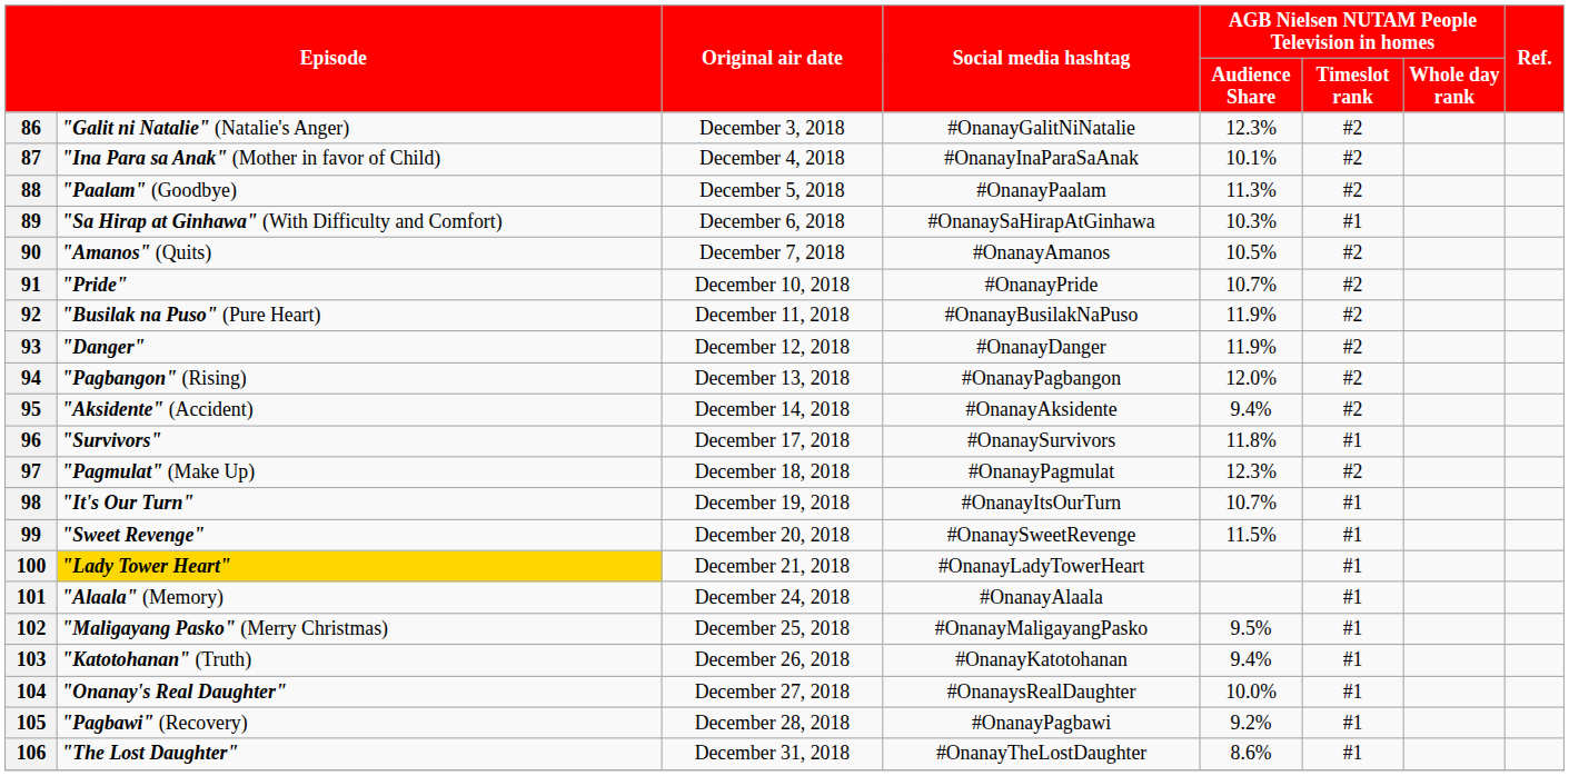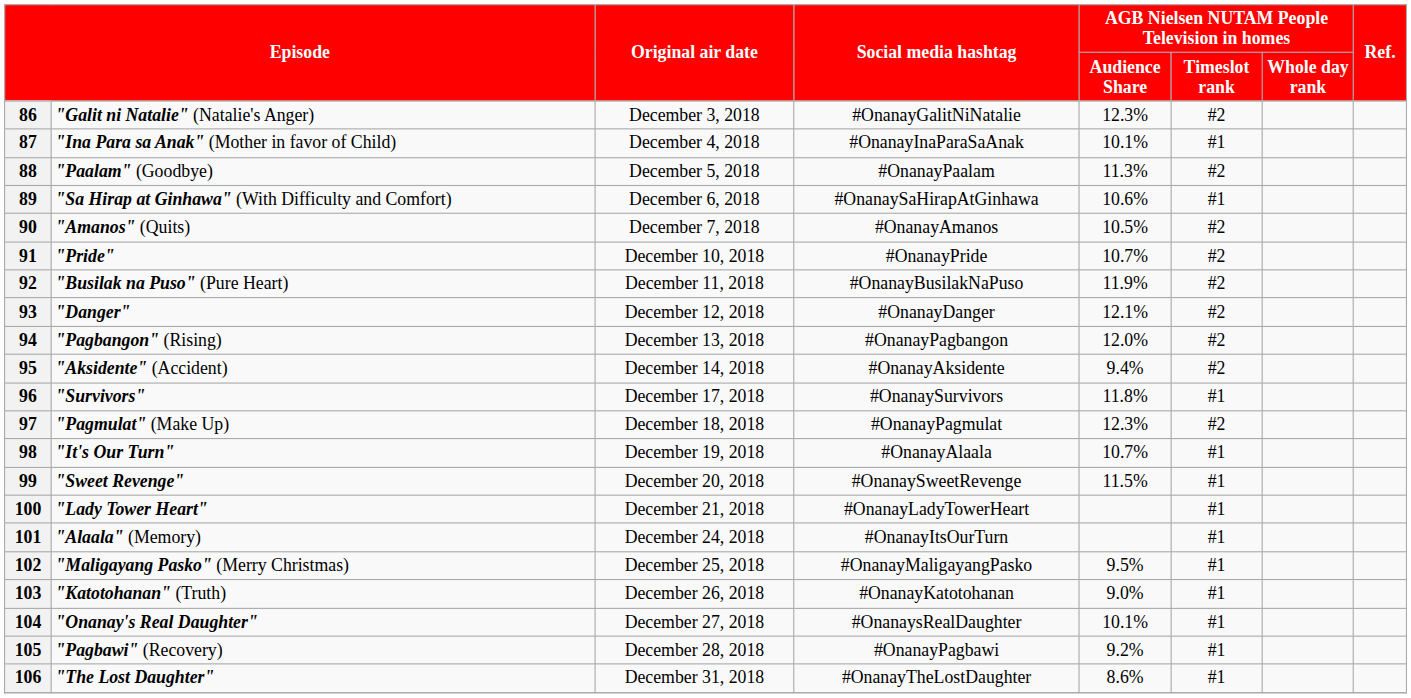87 | AGB Nielsen NUTAM People Television in homes / Timeslot rank: #2 -> #1
89 | column 5: 10.3% -> 10.6%
93 | column 5: 11.9% -> 12.1%
98 | Social media hashtag: #OnanayItsOurTurn -> #OnanayAlaala
100 | column 2: gold background -> no background
101 | Social media hashtag: #OnanayAlaala -> #OnanayItsOurTurn
103 | column 5: 9.4% -> 9.0%
104 | column 5: 10.0% -> 10.1%
